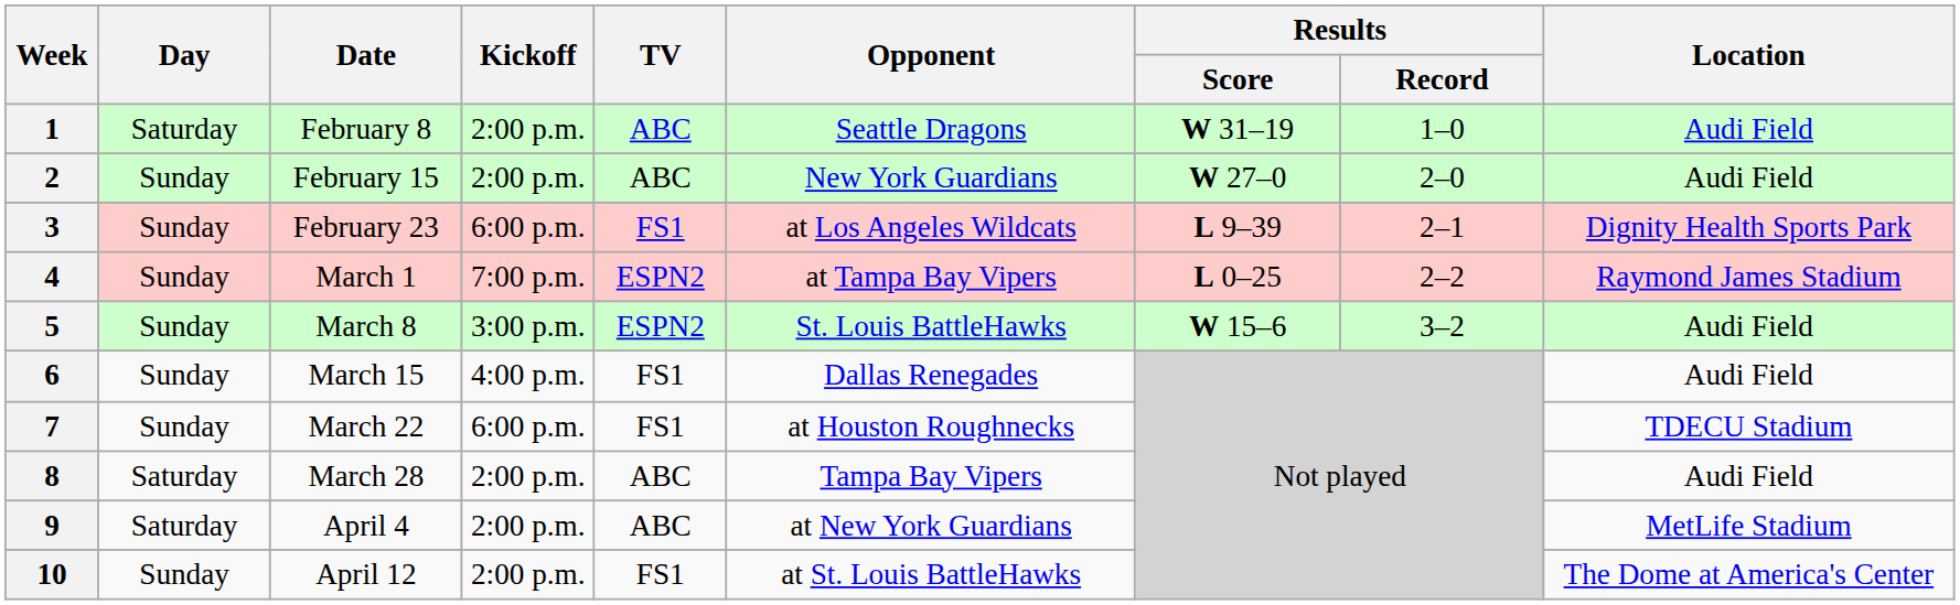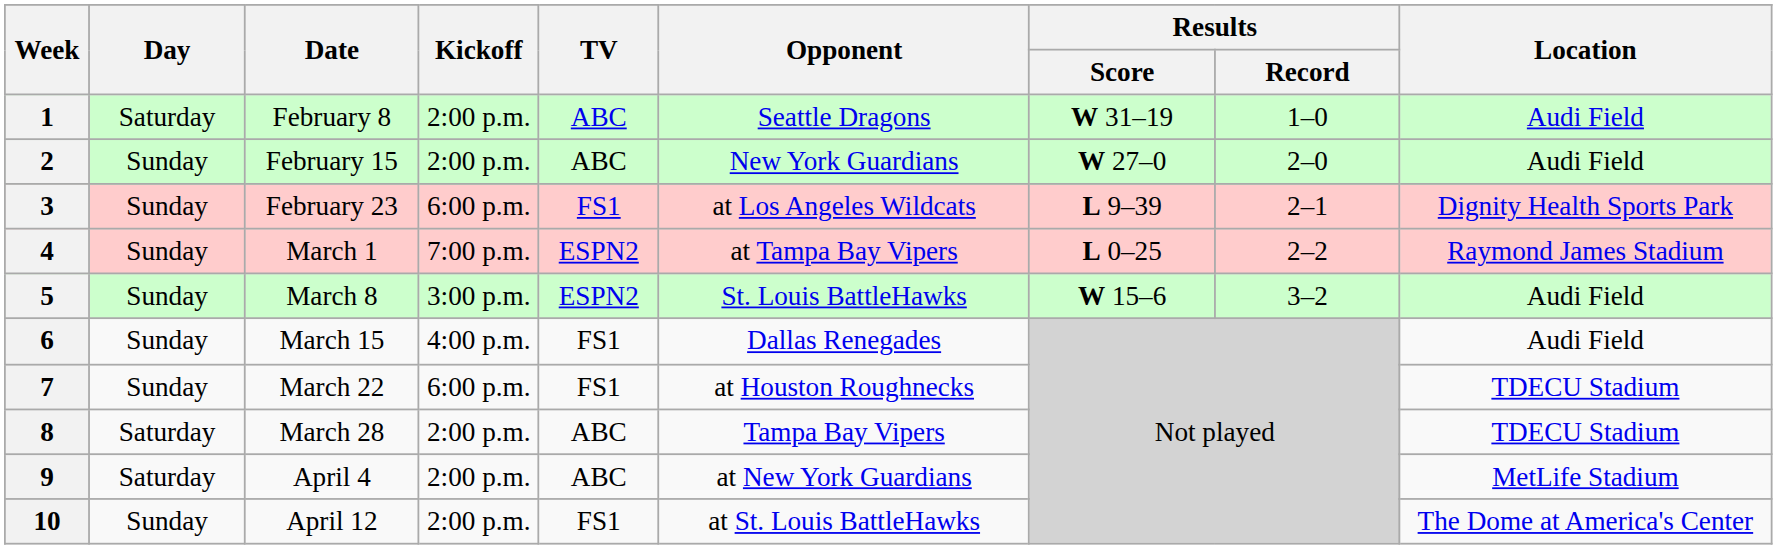8 | Location: Audi Field -> TDECU Stadium
